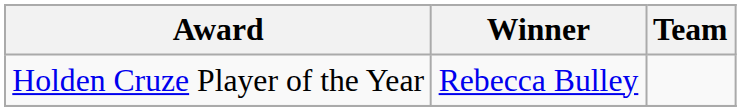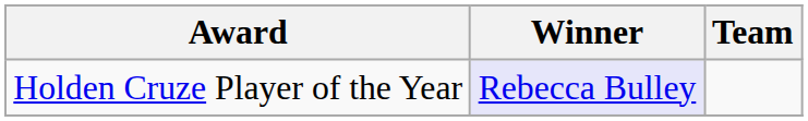Holden Cruze Player of the Year | Winner: no background -> lavender background
